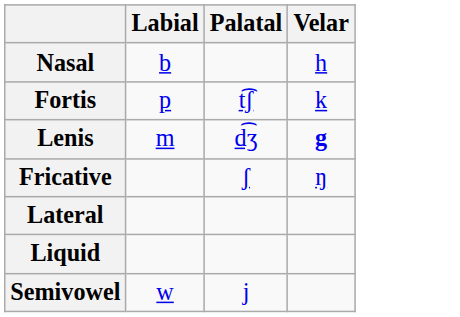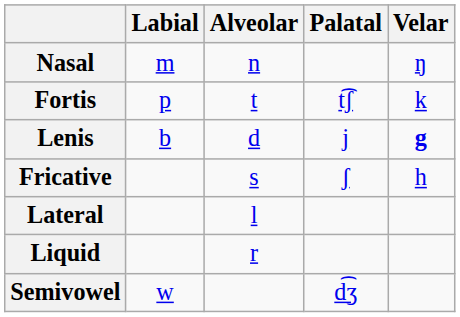+ column: Alveolar | n | t | d | s | l | r
Nasal | Labial: b -> m
Nasal | Velar: h -> ŋ
Lenis | Labial: m -> b
Lenis | Palatal: d͡ʒ -> j
Fricative | Velar: ŋ -> h
Semivowel | Palatal: j -> d͡ʒ
